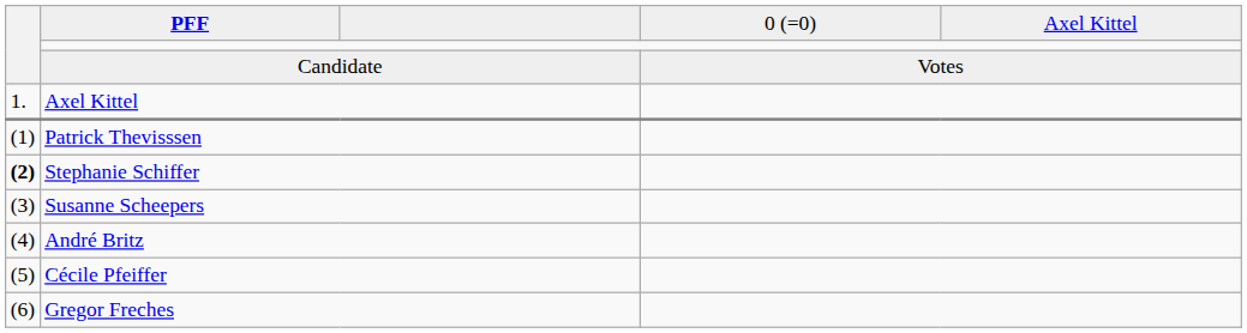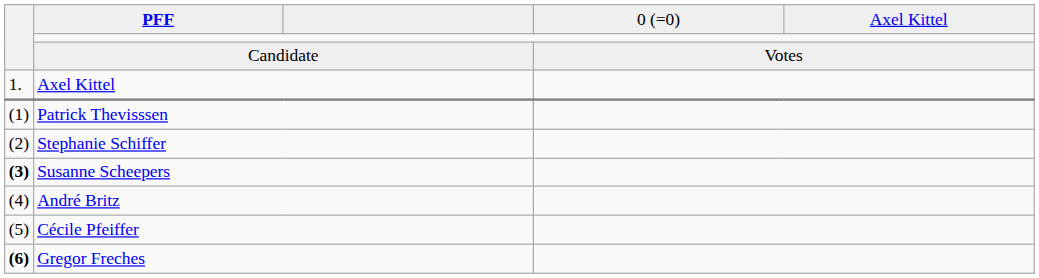Stephanie Schiffer | column 1: bold -> normal
Susanne Scheepers | column 1: normal -> bold
Gregor Freches | column 1: normal -> bold
